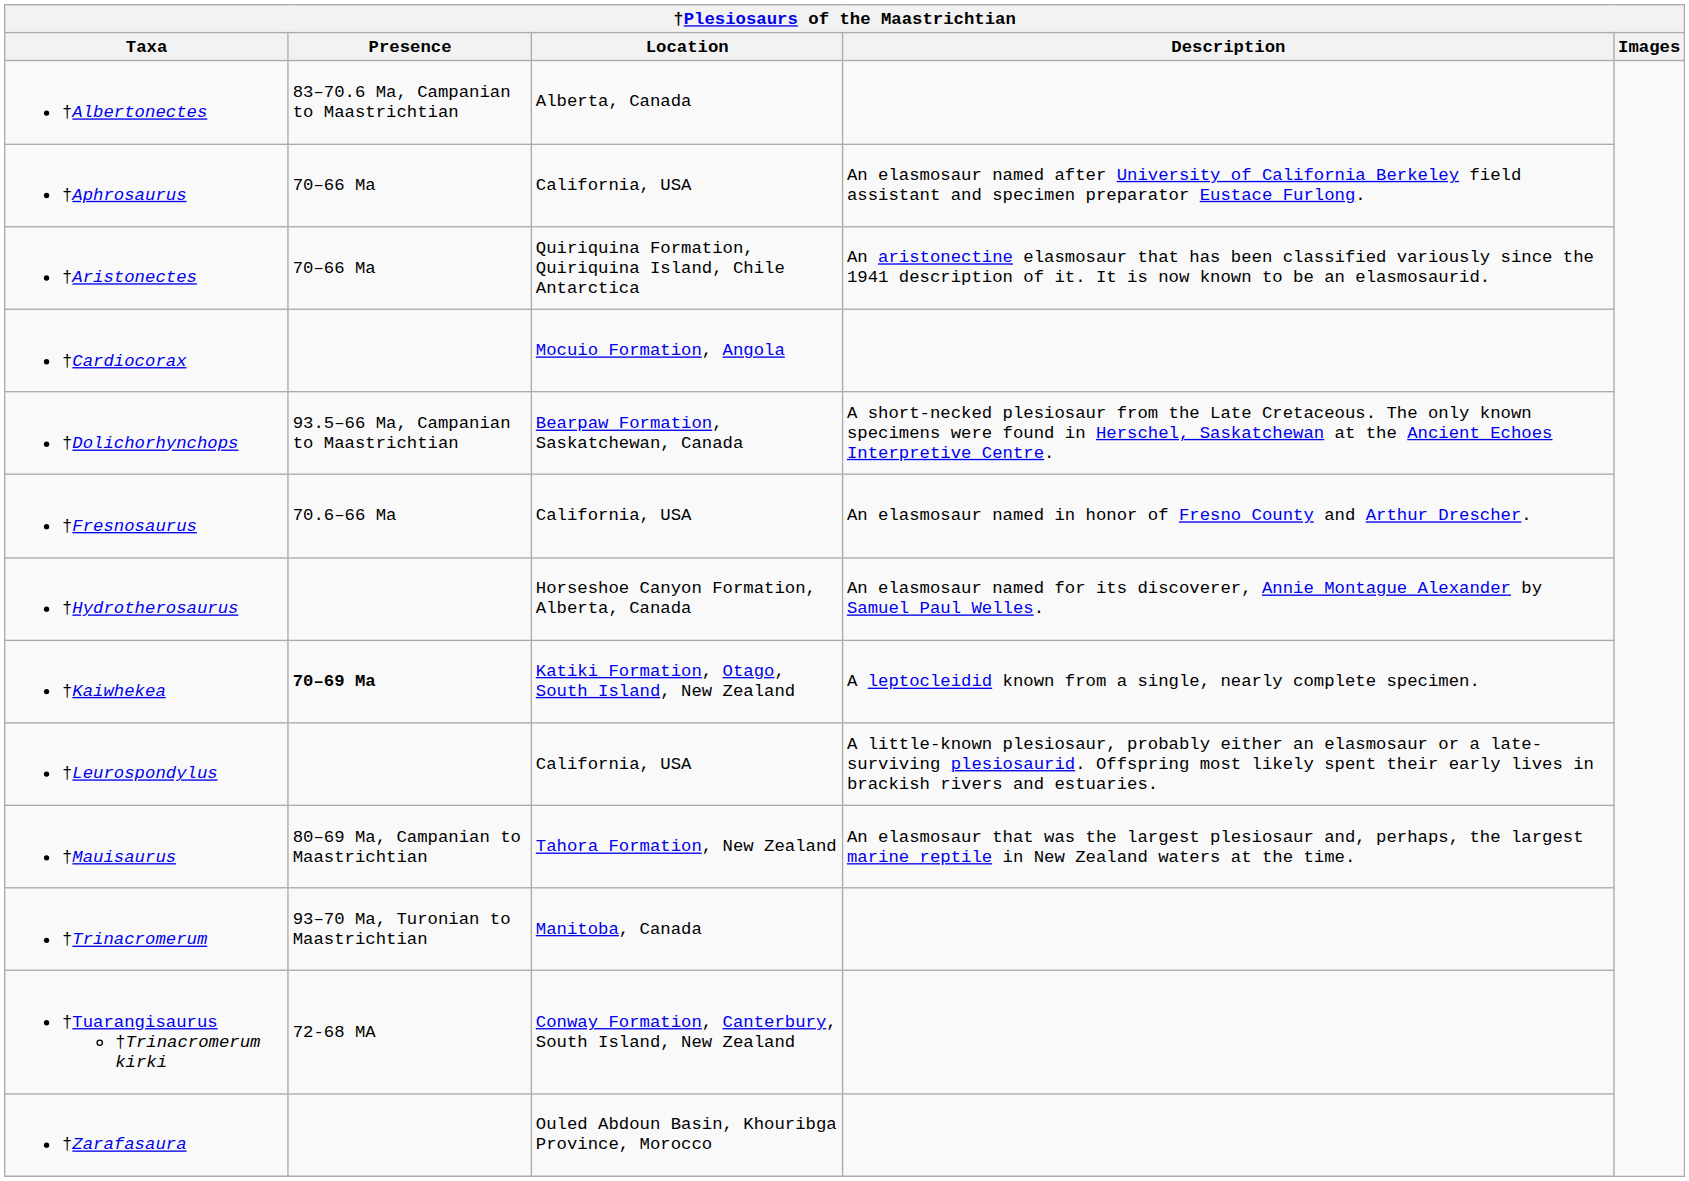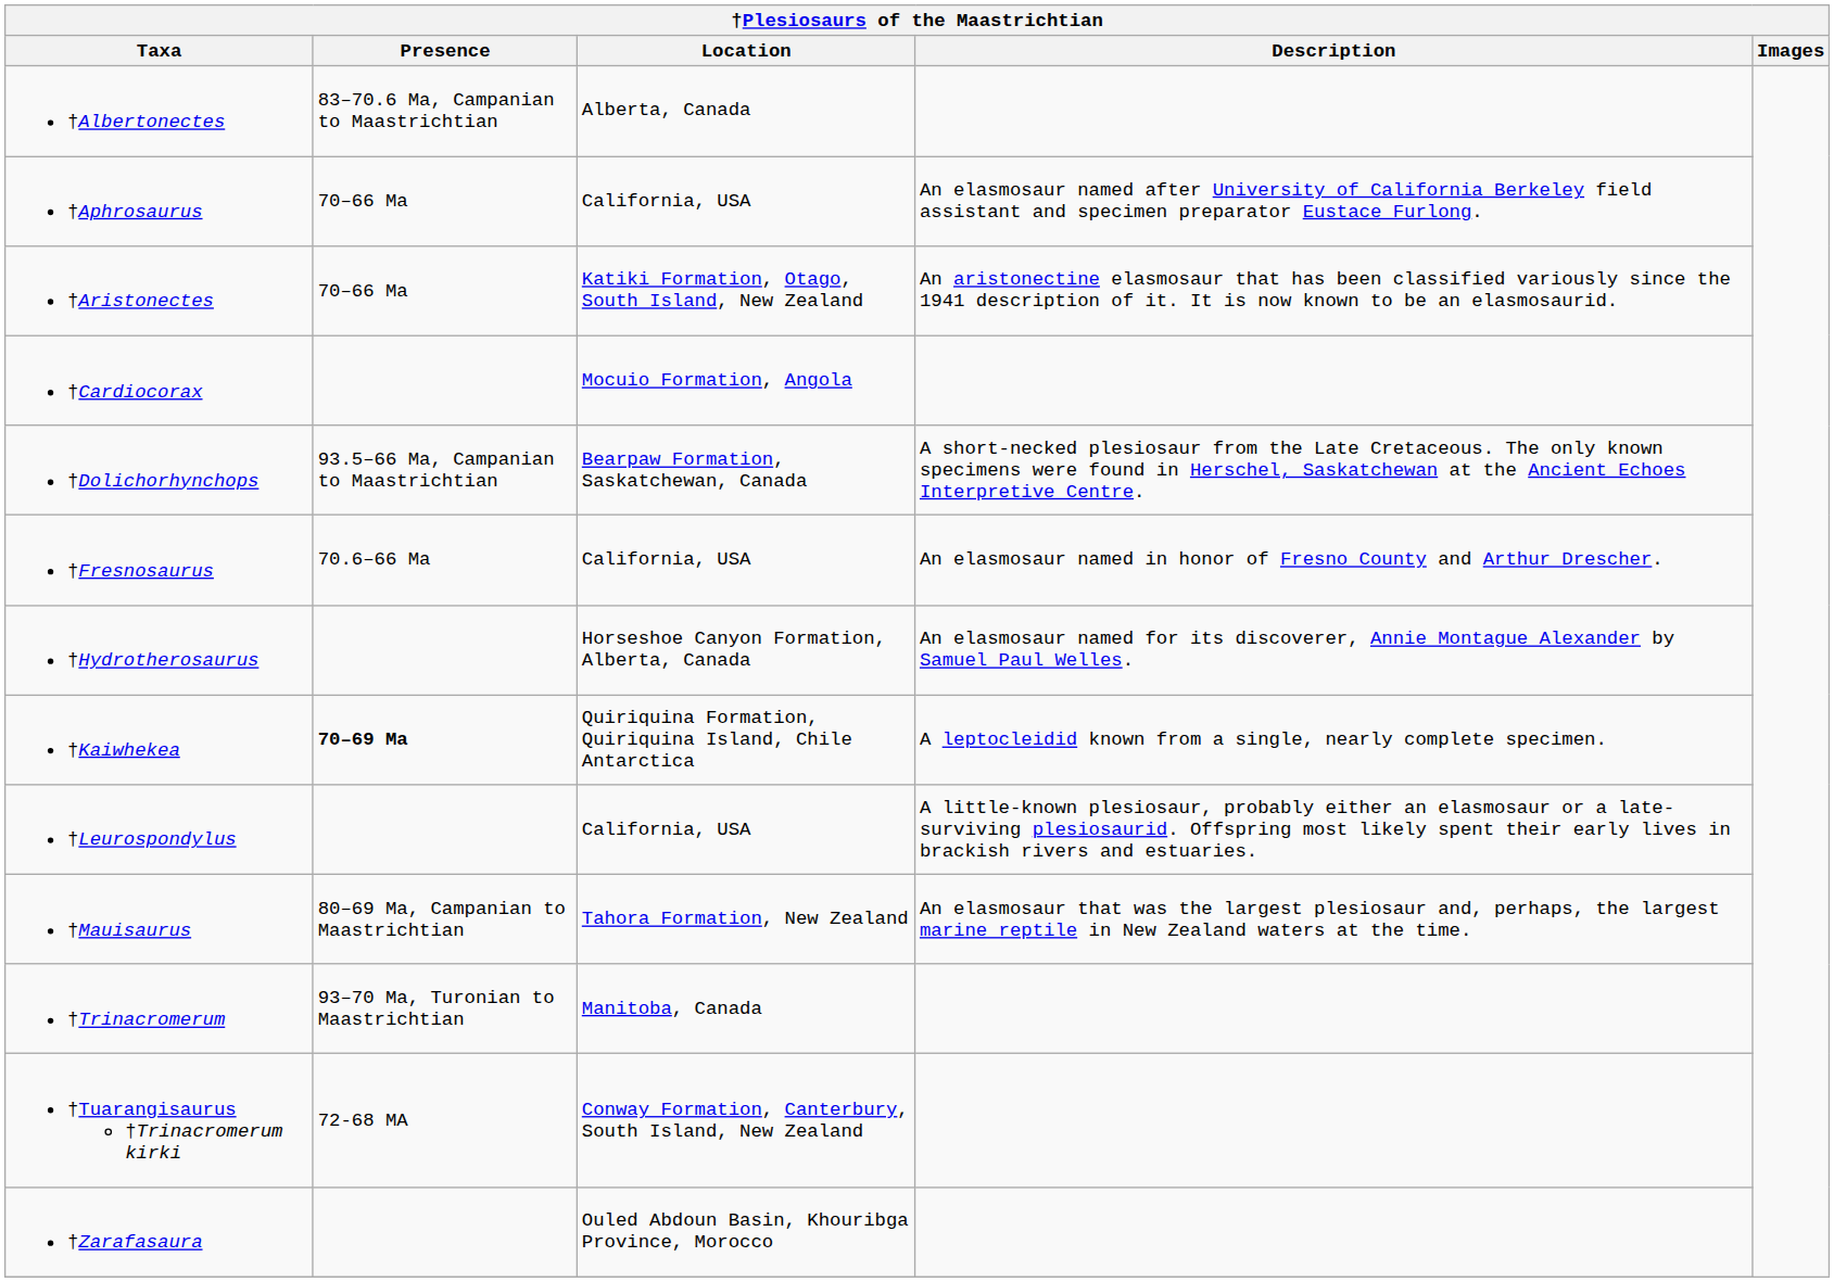†Aristonectes | Location: Quiriquina Formation, Quiriquina Island, Chile Antarctica -> Katiki Formation, Otago, South Island, New Zealand
†Kaiwhekea | Location: Katiki Formation, Otago, South Island, New Zealand -> Quiriquina Formation, Quiriquina Island, Chile Antarctica
